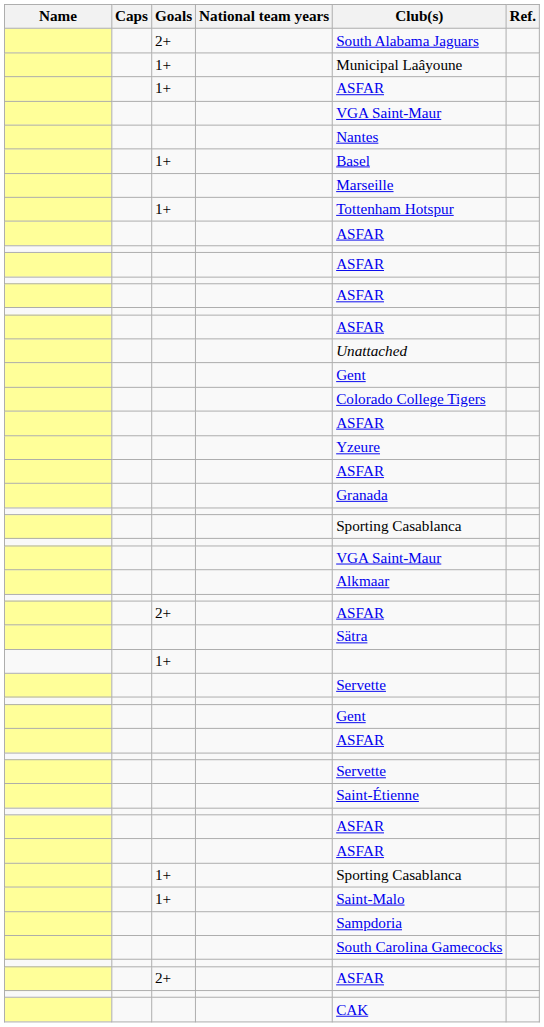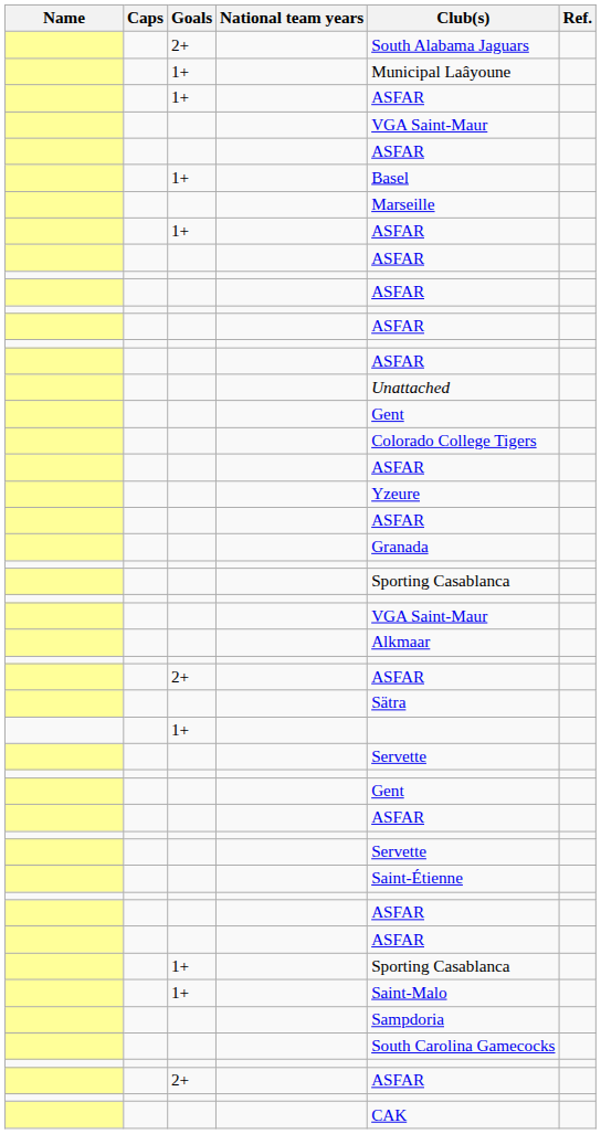row 6 | Club(s): Nantes -> ASFAR
row 9 | Club(s): Tottenham Hotspur -> ASFAR
